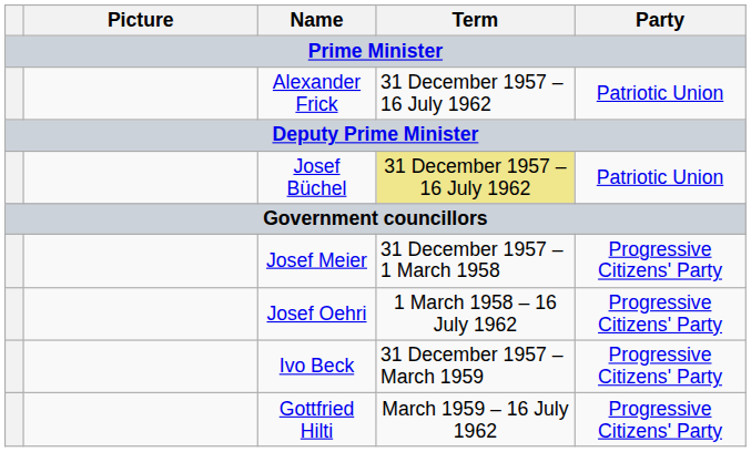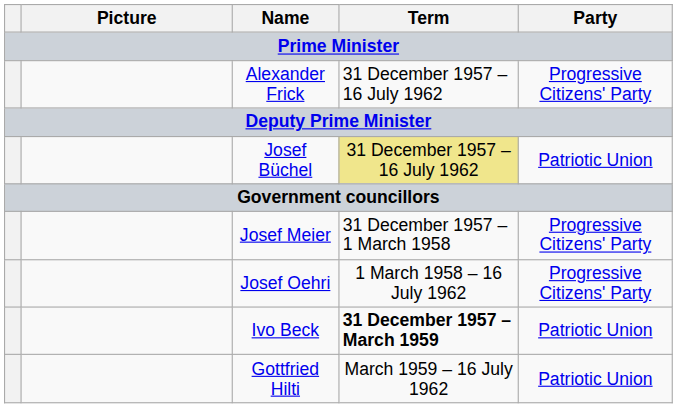Alexander Frick | Party: Patriotic Union -> Progressive Citizens' Party
Ivo Beck | Term: normal -> bold
Ivo Beck | Party: Progressive Citizens' Party -> Patriotic Union
Gottfried Hilti | Party: Progressive Citizens' Party -> Patriotic Union
